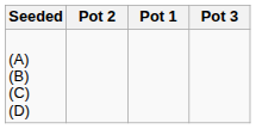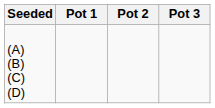columns swapped: Pot 1 <-> Pot 2
